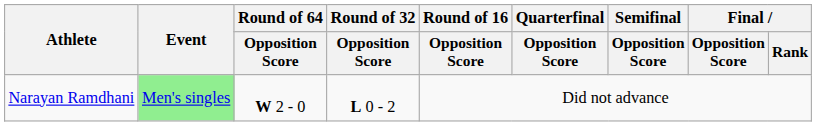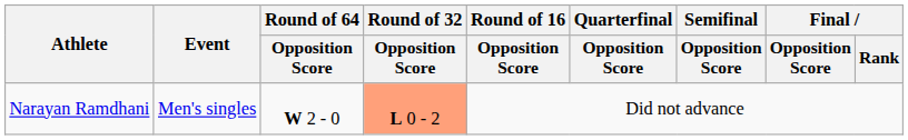Narayan Ramdhani | Event: lightgreen background -> no background
Narayan Ramdhani | Round of 32 / Opposition Score: no background -> lightsalmon background
